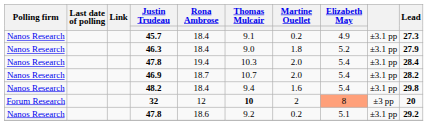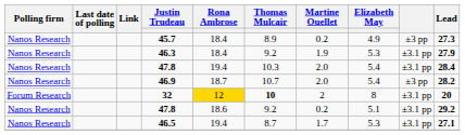45.7 | Thomas Mulcair: 9.1 -> 8.9
45.7 | column 9: ±3.1 pp -> ±3 pp
46.3 | Thomas Mulcair: 9.0 -> 9.2
46.3 | Martine Ouellet: 1.8 -> 1.9
46.3 | Elizabeth May: 5.2 -> 5.3
46.9 | column 9: ±3.1 pp -> ±3 pp
- row: Nanos Research | 48.2 | 18.4 | 9.4 | 1.6 | 5.4 | ±3.1 pp | 29.8
32 | Rona Ambrose: no background -> gold background
32 | Elizabeth May: lightsalmon background -> no background
32 | column 9: ±3 pp -> ±3.1 pp
+ row: Nanos Research | 46.5 | 19.4 | 8.7 | 1.7 | 5.3 | ±3.1 pp | 27.1
